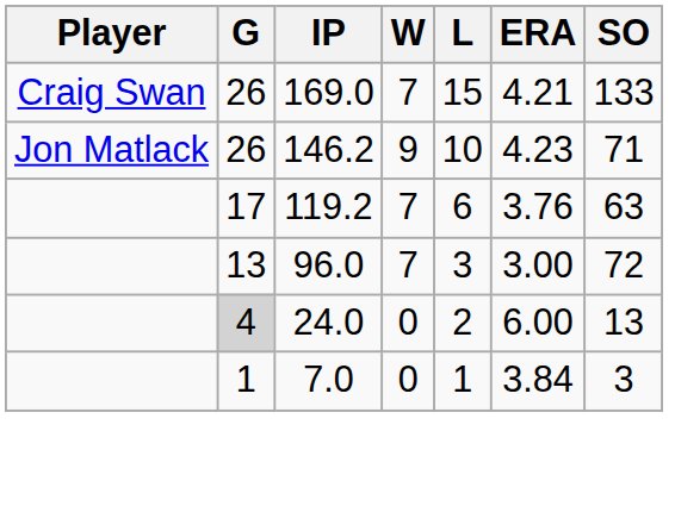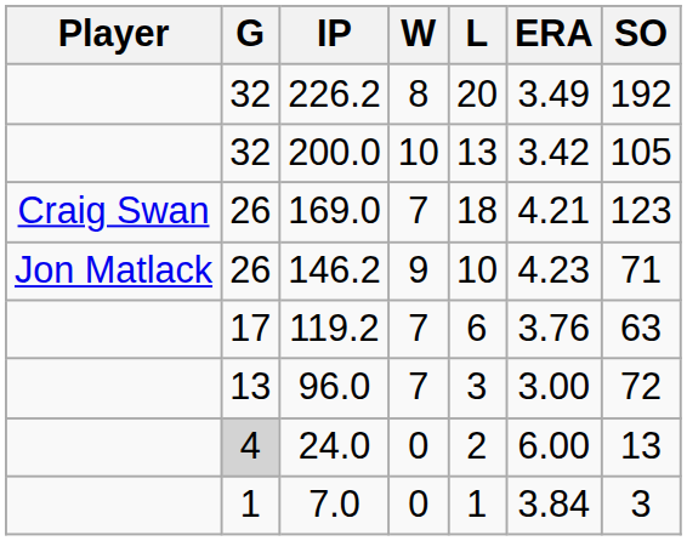+ row: 32 | 226.2 | 8 | 20 | 3.49 | 192
+ row: 32 | 200.0 | 10 | 13 | 3.42 | 105
169.0 | L: 15 -> 18
169.0 | SO: 133 -> 123
